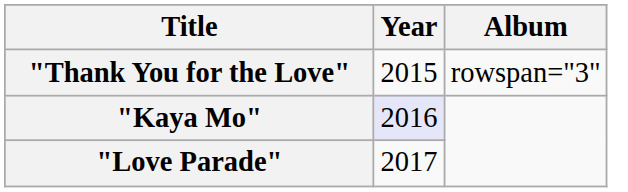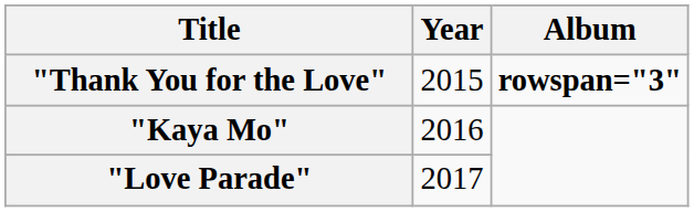"Thank You for the Love" | Album: normal -> bold
"Kaya Mo" | Year: lavender background -> no background
